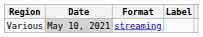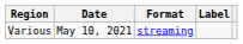Various | Date: lightgrey background -> no background
